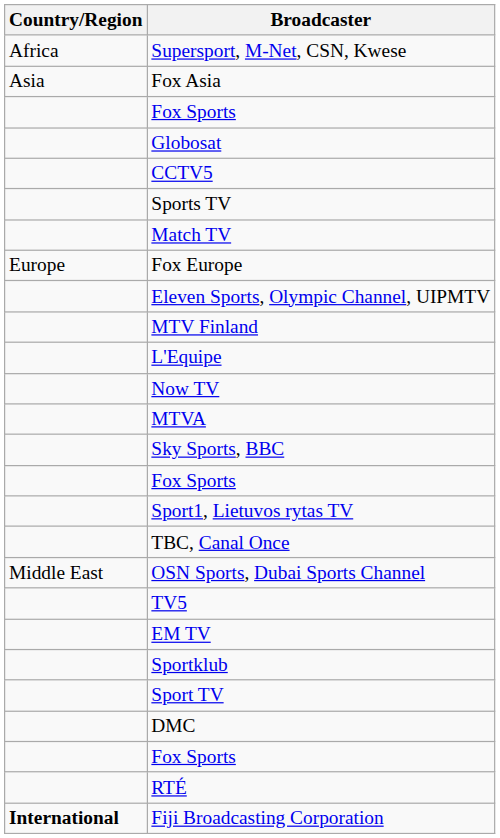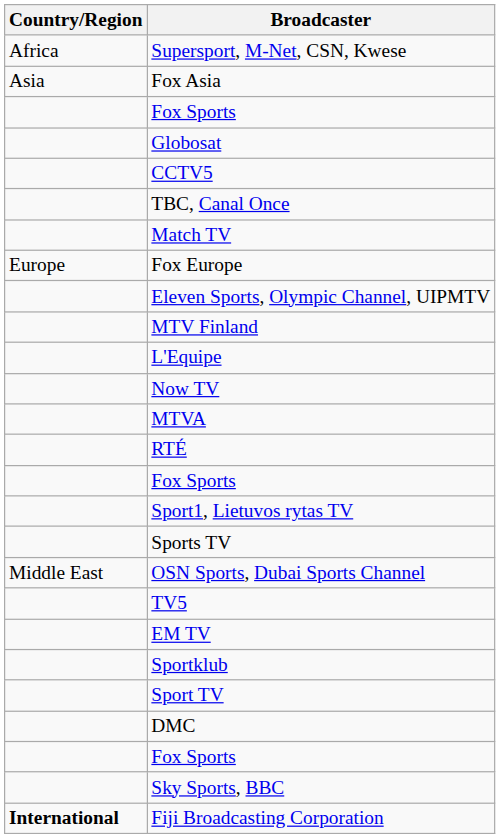row 7 | Broadcaster: Sports TV -> TBC, Canal Once
row 15 | Broadcaster: Sky Sports, BBC -> RTÉ
row 18 | Broadcaster: TBC, Canal Once -> Sports TV
row 26 | Broadcaster: RTÉ -> Sky Sports, BBC
